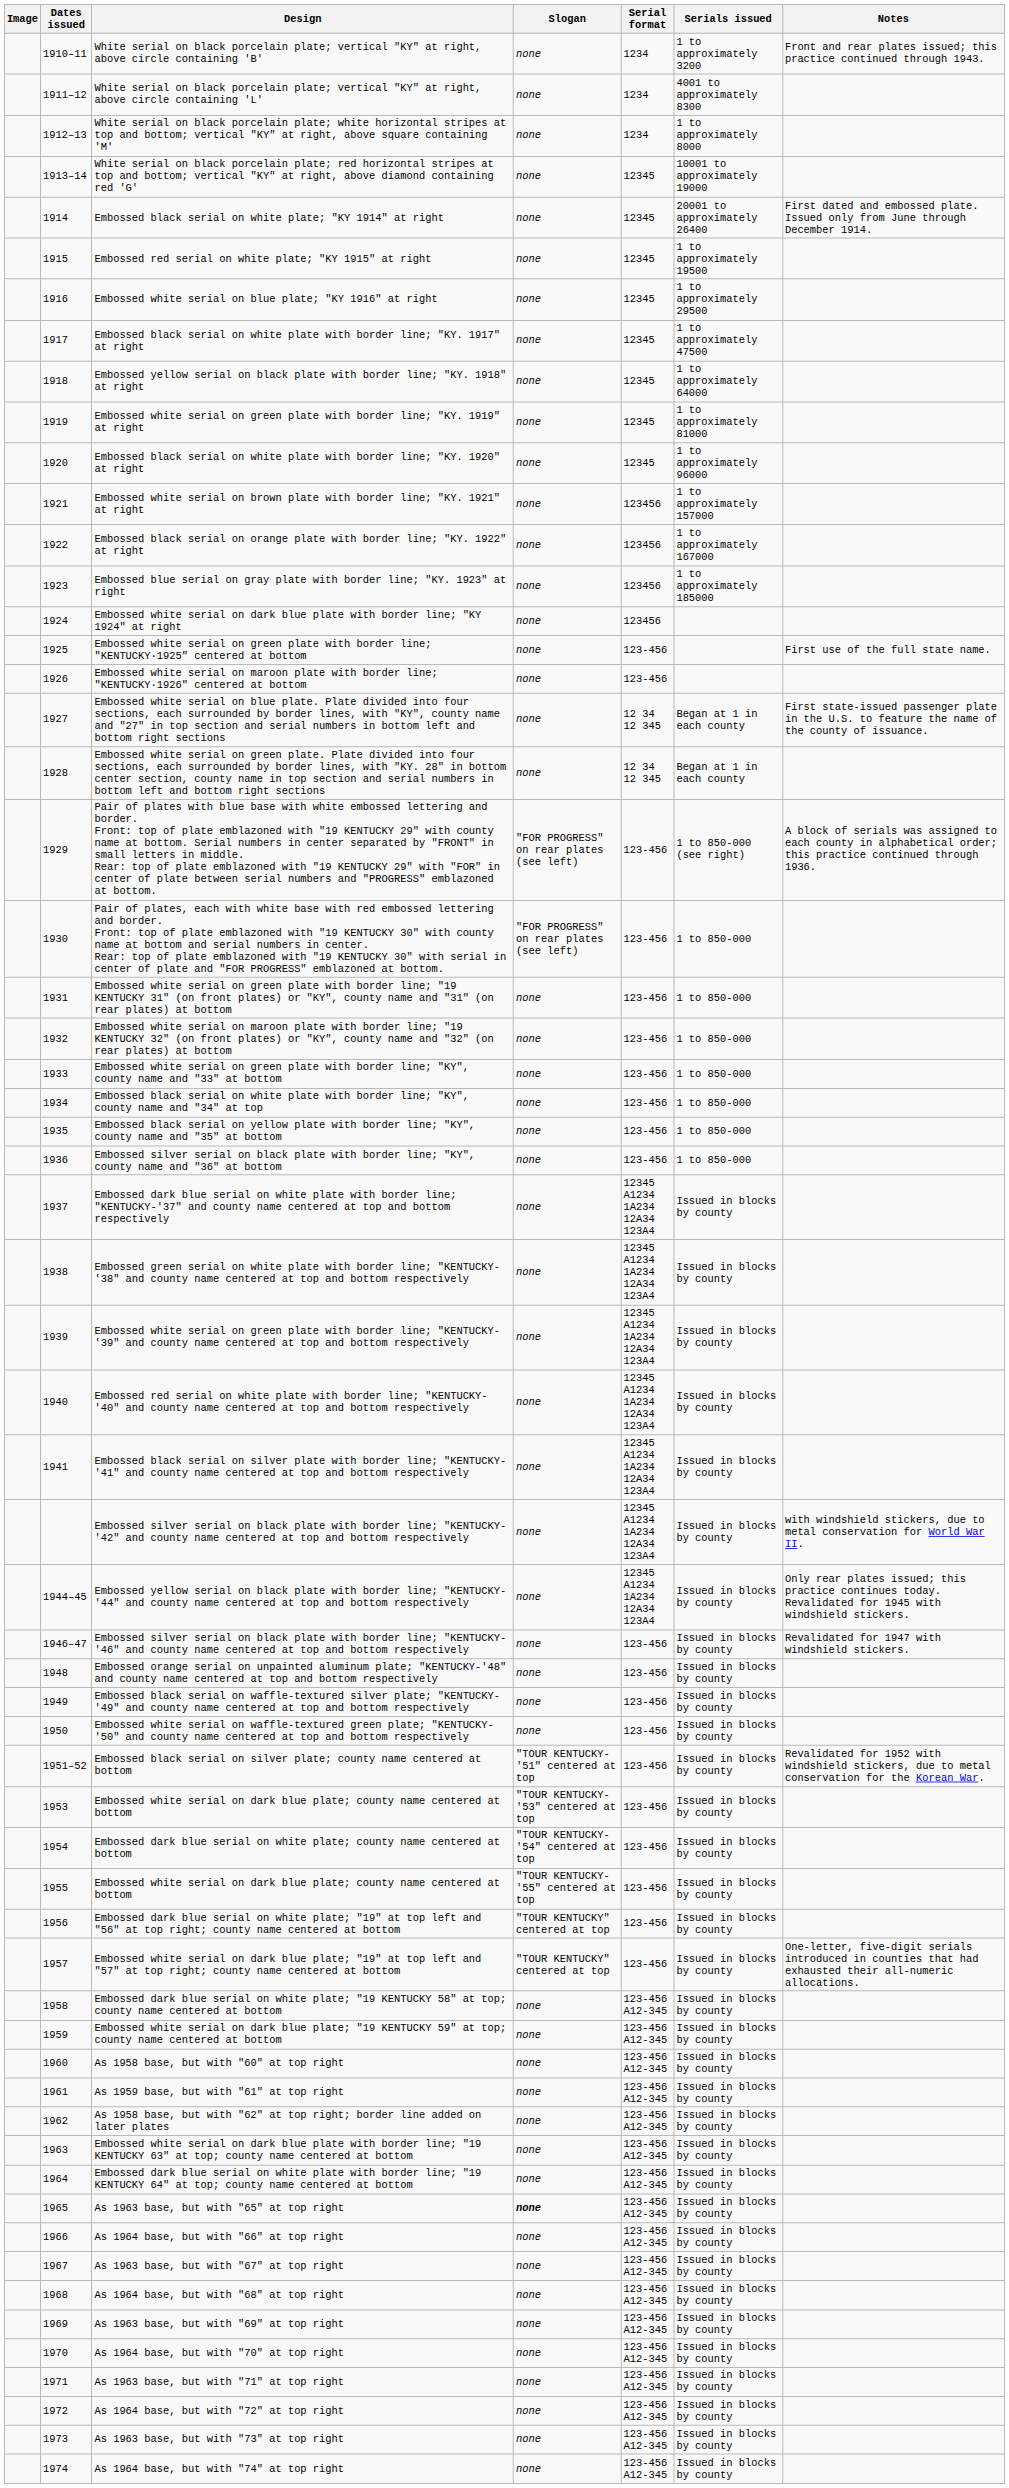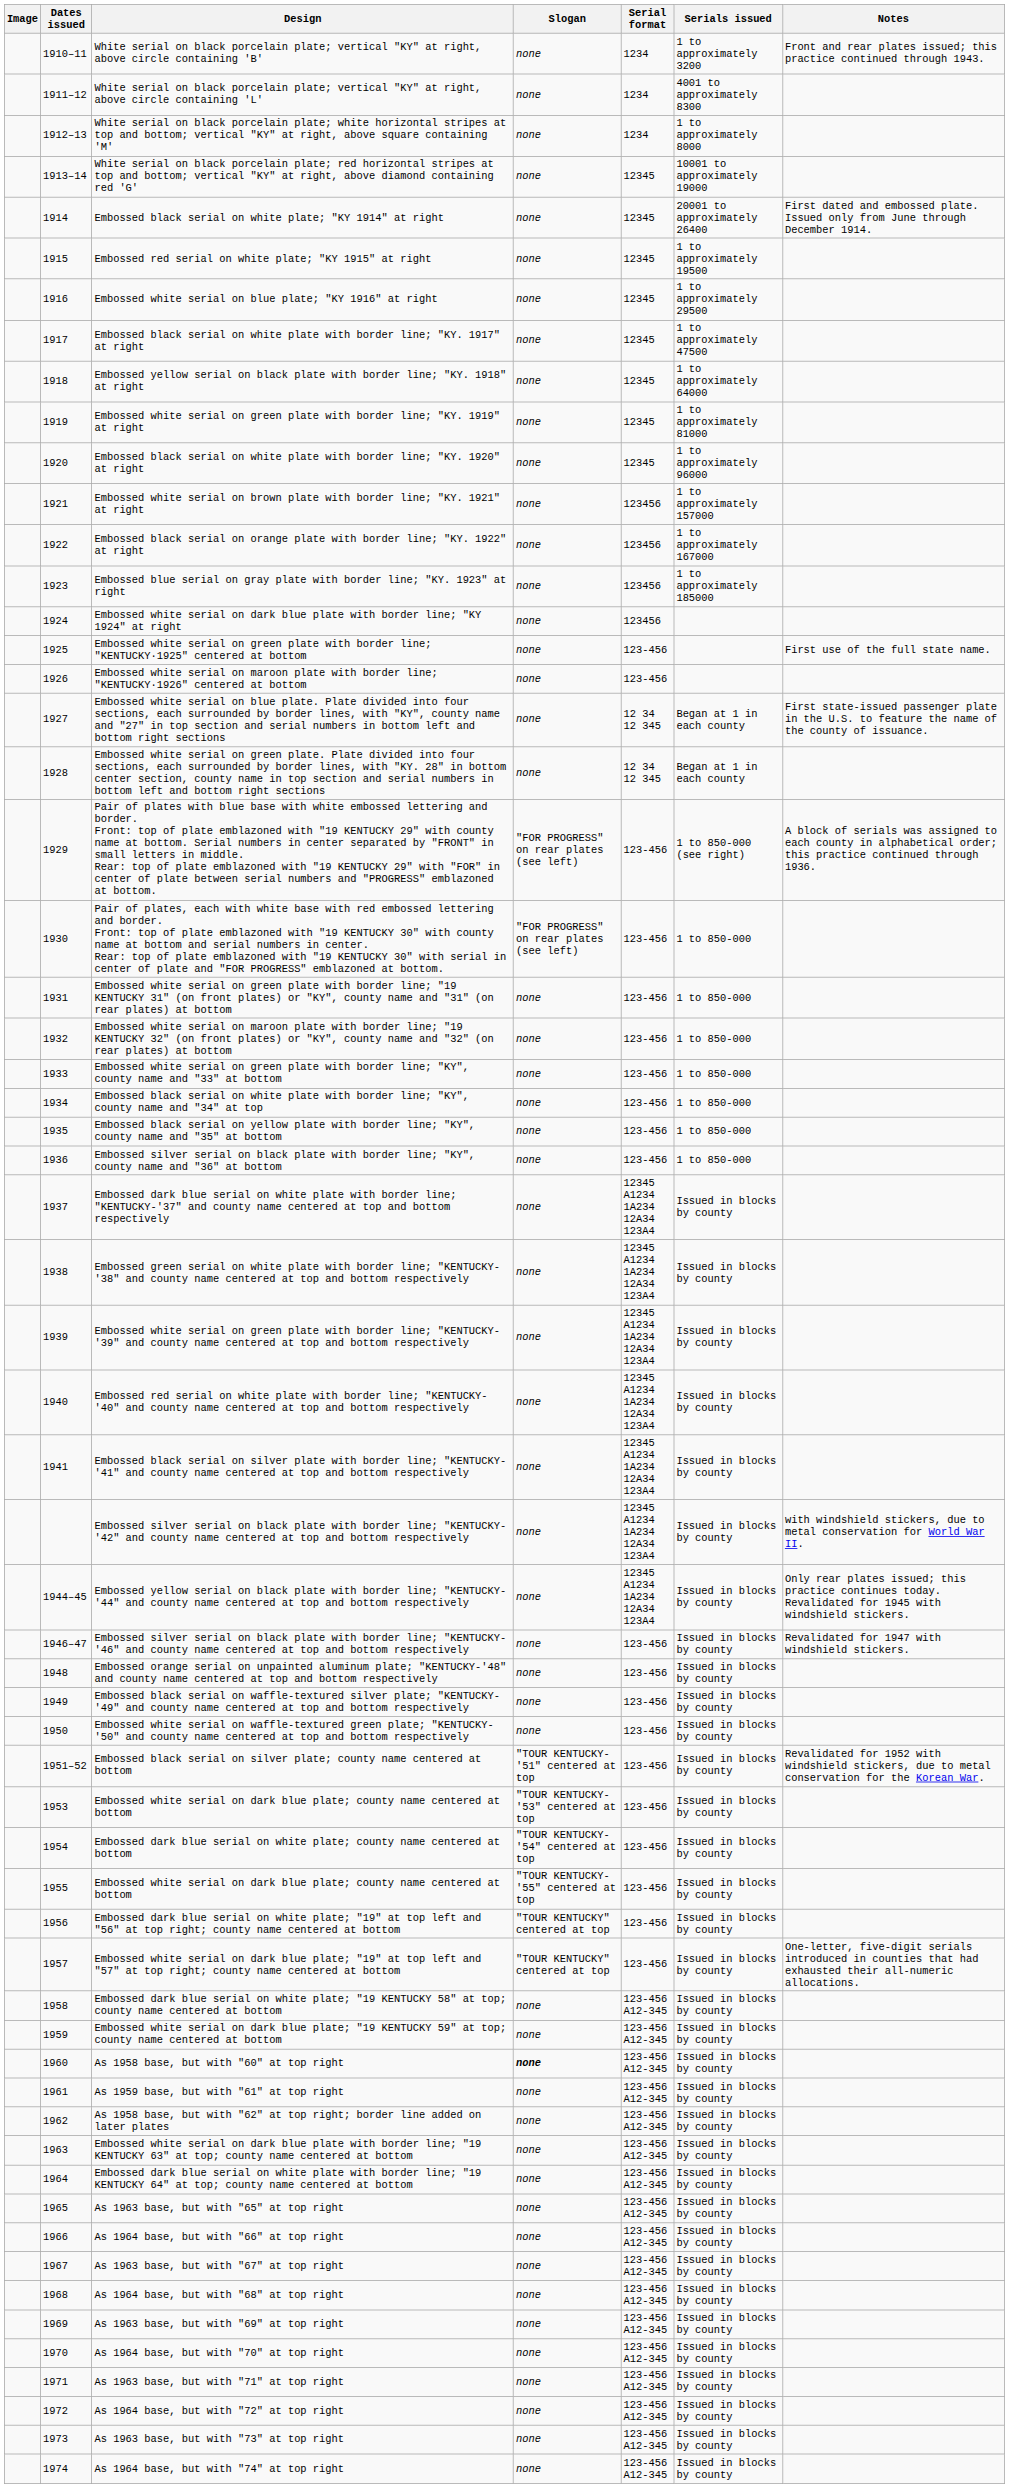As 1958 base, but with "60" at top right | Slogan: normal -> bold
As 1963 base, but with "65" at top right | Slogan: bold -> normal
